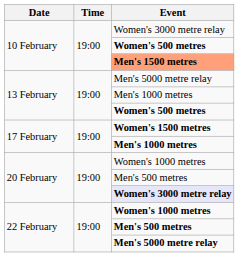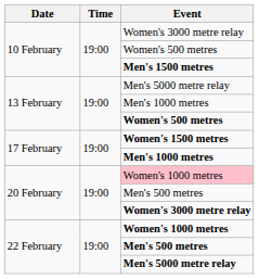10 February / Women's 500 metres | Event: bold -> normal
Men's 1500 metres | Event: lightsalmon background -> no background
20 February / Women's 1000 metres | Event: no background -> pink background
20 February / Women's 3000 metre relay | Event: lavender background -> no background
